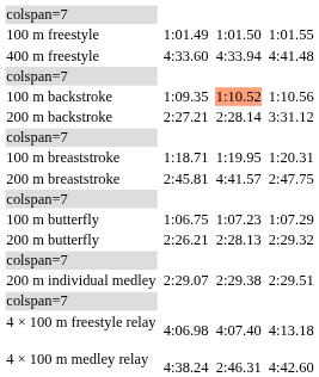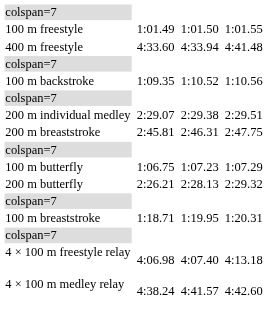100 m backstroke | column 3: lightsalmon background -> no background
- row: 200 m backstroke | 2:27.21 | 2:28.14 | 3:31.12
rows swapped: 100 m breaststroke <-> 200 m individual medley
200 m breaststroke | column 3: 4:41.57 -> 2:46.31
4 × 100 m medley relay | column 3: 2:46.31 -> 4:41.57
